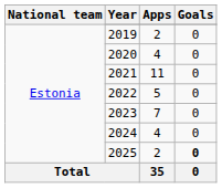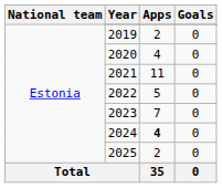2024 | Apps: normal -> bold
2025 | Goals: bold -> normal
